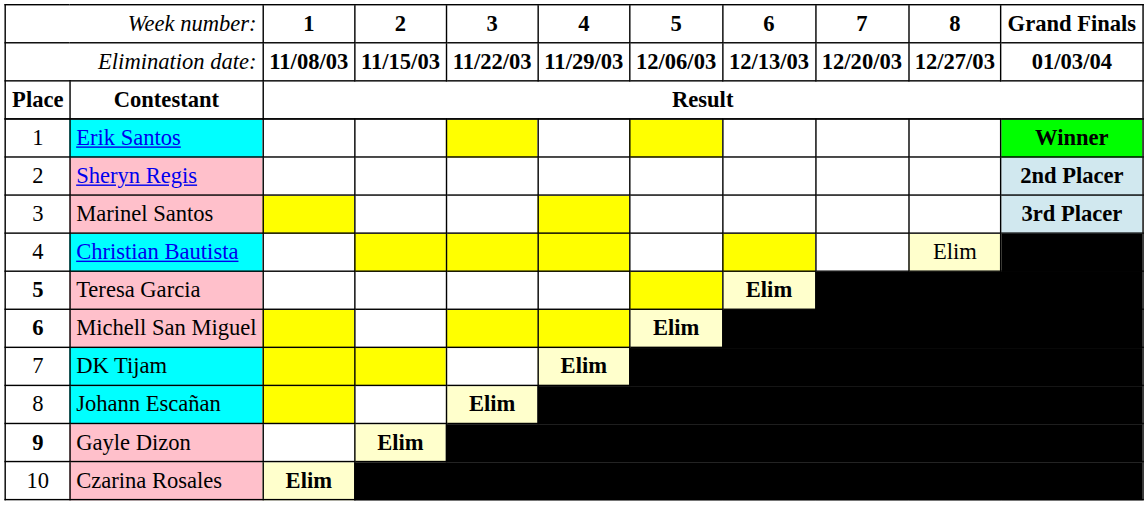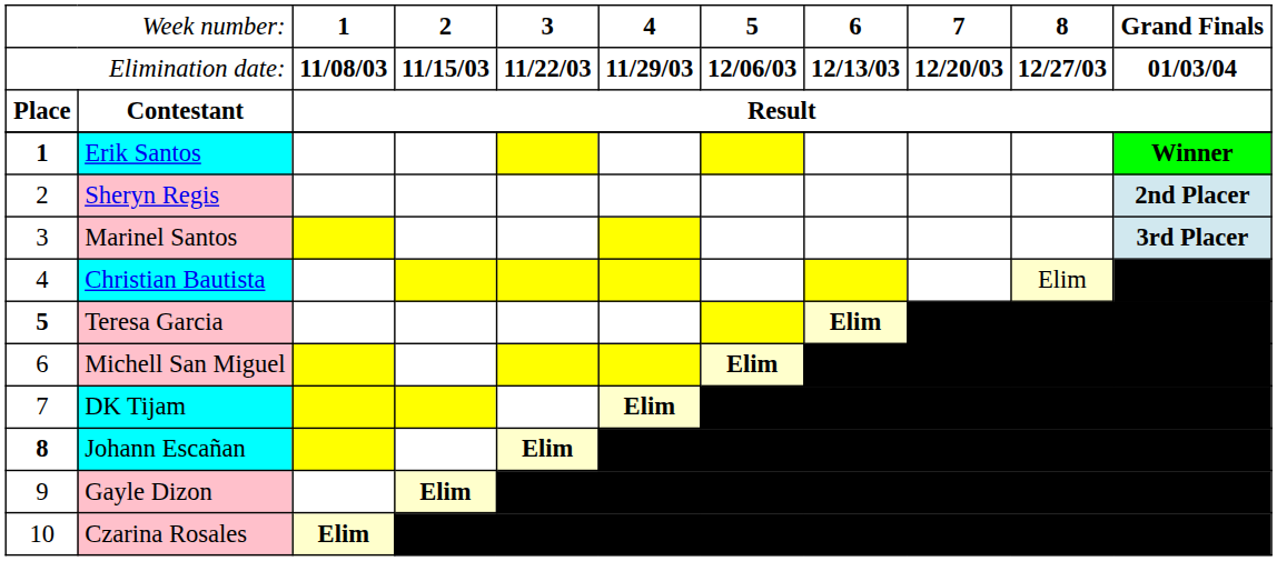Erik Santos | column 1: normal -> bold
Michell San Miguel | column 1: bold -> normal
Johann Escañan | column 1: normal -> bold
Gayle Dizon | column 1: bold -> normal
